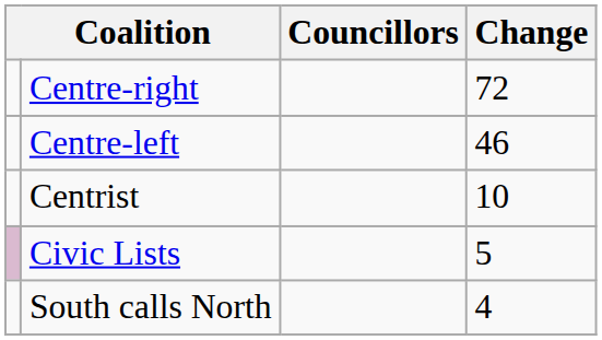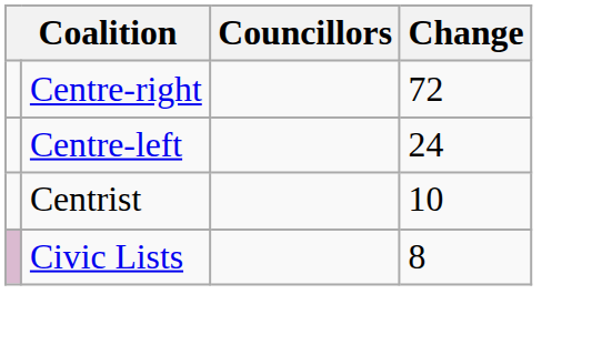Centre-left | Change: 46 -> 24
Civic Lists | Change: 5 -> 8
- row: South calls North | 4
